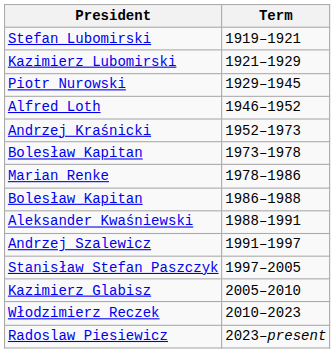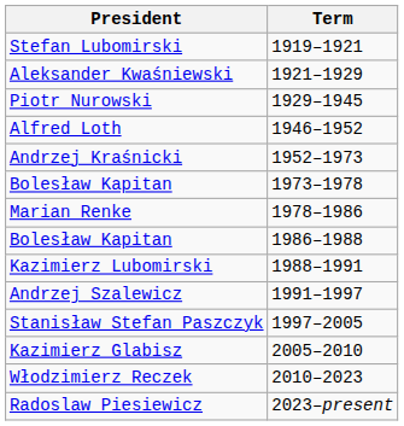row 3 | President: Kazimierz Lubomirski -> Aleksander Kwaśniewski
row 10 | President: Aleksander Kwaśniewski -> Kazimierz Lubomirski
